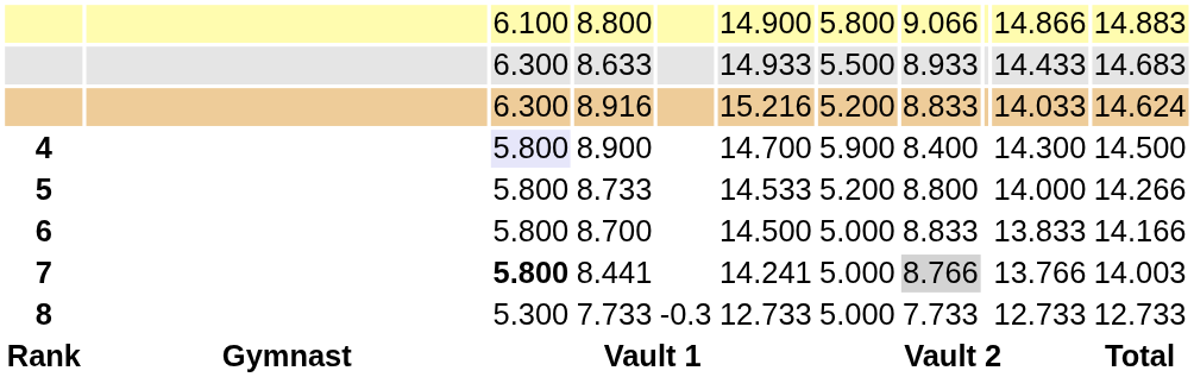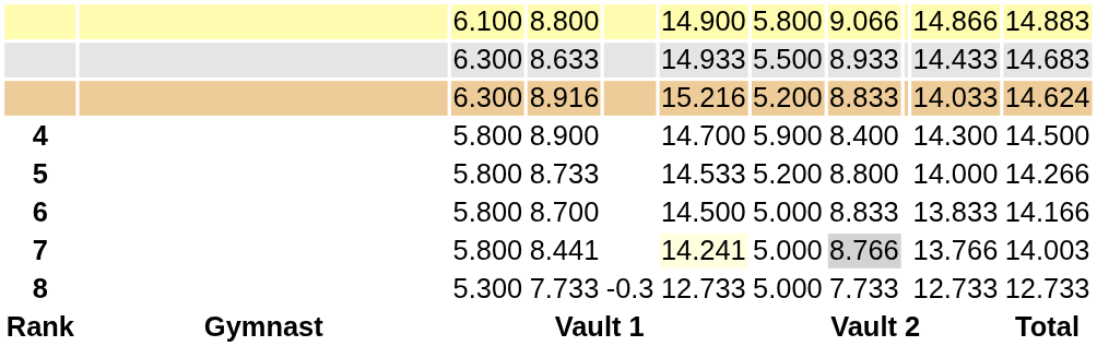8.900 | column 3: lavender background -> no background
8.441 | column 3: bold -> normal
8.441 | column 6: no background -> lightyellow background
